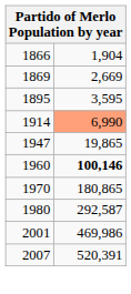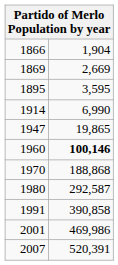1914 | column 2: lightsalmon background -> no background
1970 | column 2: 180,865 -> 188,868
+ row: 1991 | 390,858
